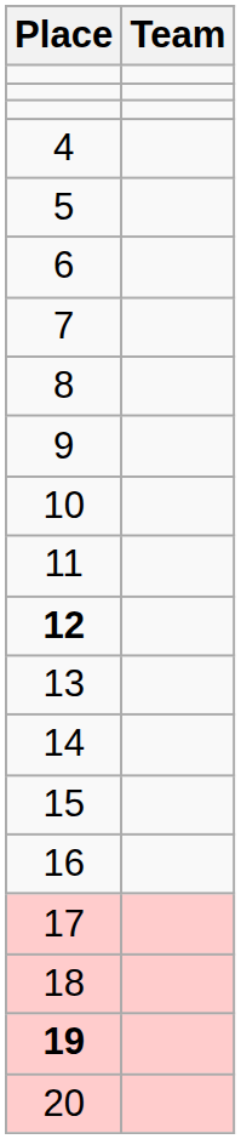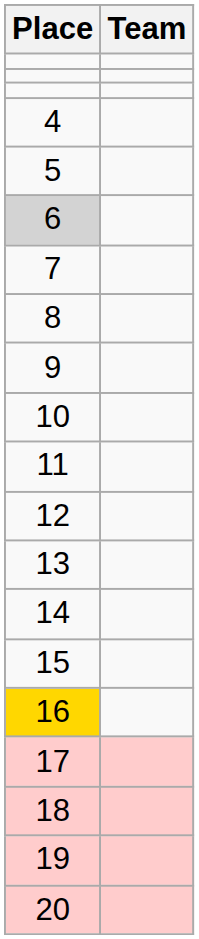row 7 | Place: no background -> lightgrey background
row 13 | Place: bold -> normal
row 17 | Place: no background -> gold background
row 20 | Place: bold -> normal
